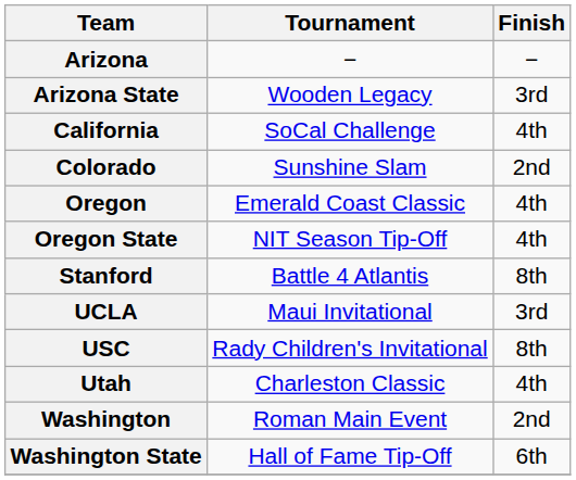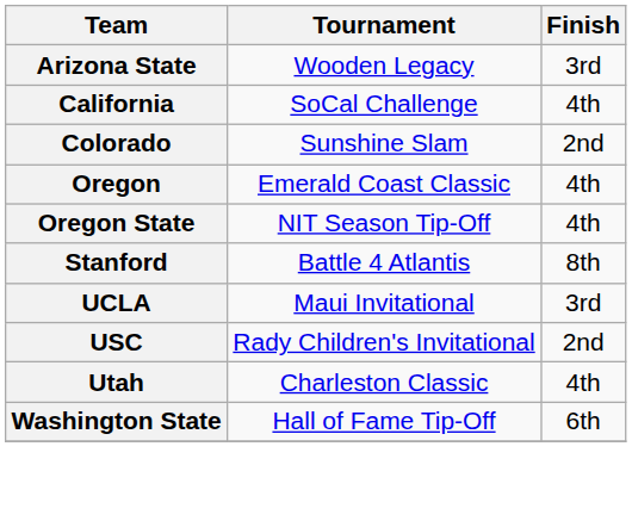- row: Arizona | − | −
USC | Finish: 8th -> 2nd
- row: Washington | Roman Main Event | 2nd
